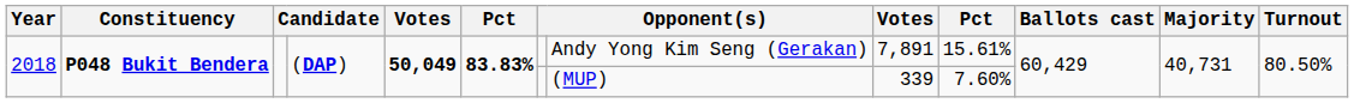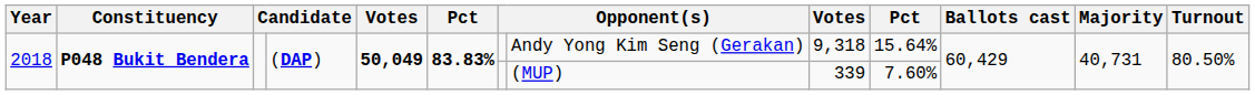row 2 | column 9: 7,891 -> 9,318
row 2 | column 10: 15.61% -> 15.64%
